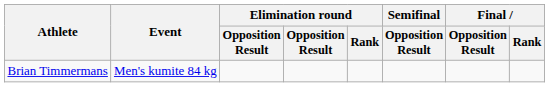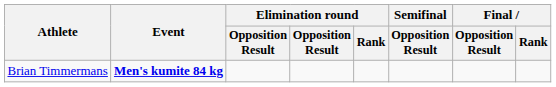Brian Timmermans | Event: normal -> bold
